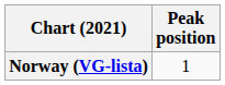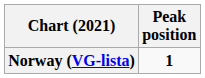Norway (VG-lista) | Peak position: normal -> bold
